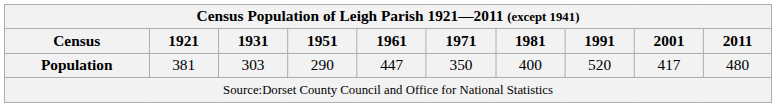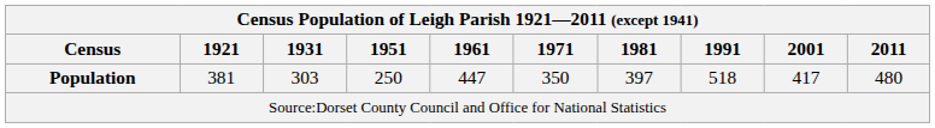Population | 1951: 290 -> 250
Population | 1981: 400 -> 397
Population | 1991: 520 -> 518
